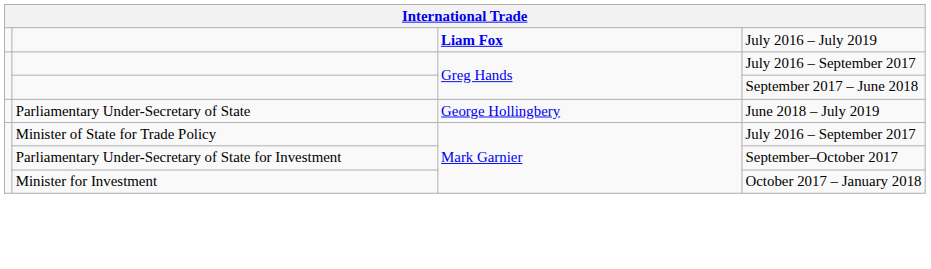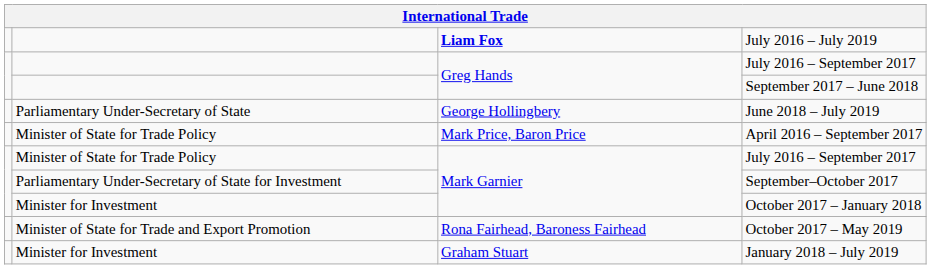+ row: Minister of State for Trade Policy | Mark Price, Baron Price | April 2016 – September 2017
+ row: Minister of State for Trade and Export Promotion | Rona Fairhead, Baroness Fairhead | October 2017 – May 2019
+ row: Minister for Investment | Graham Stuart | January 2018 – July 2019
